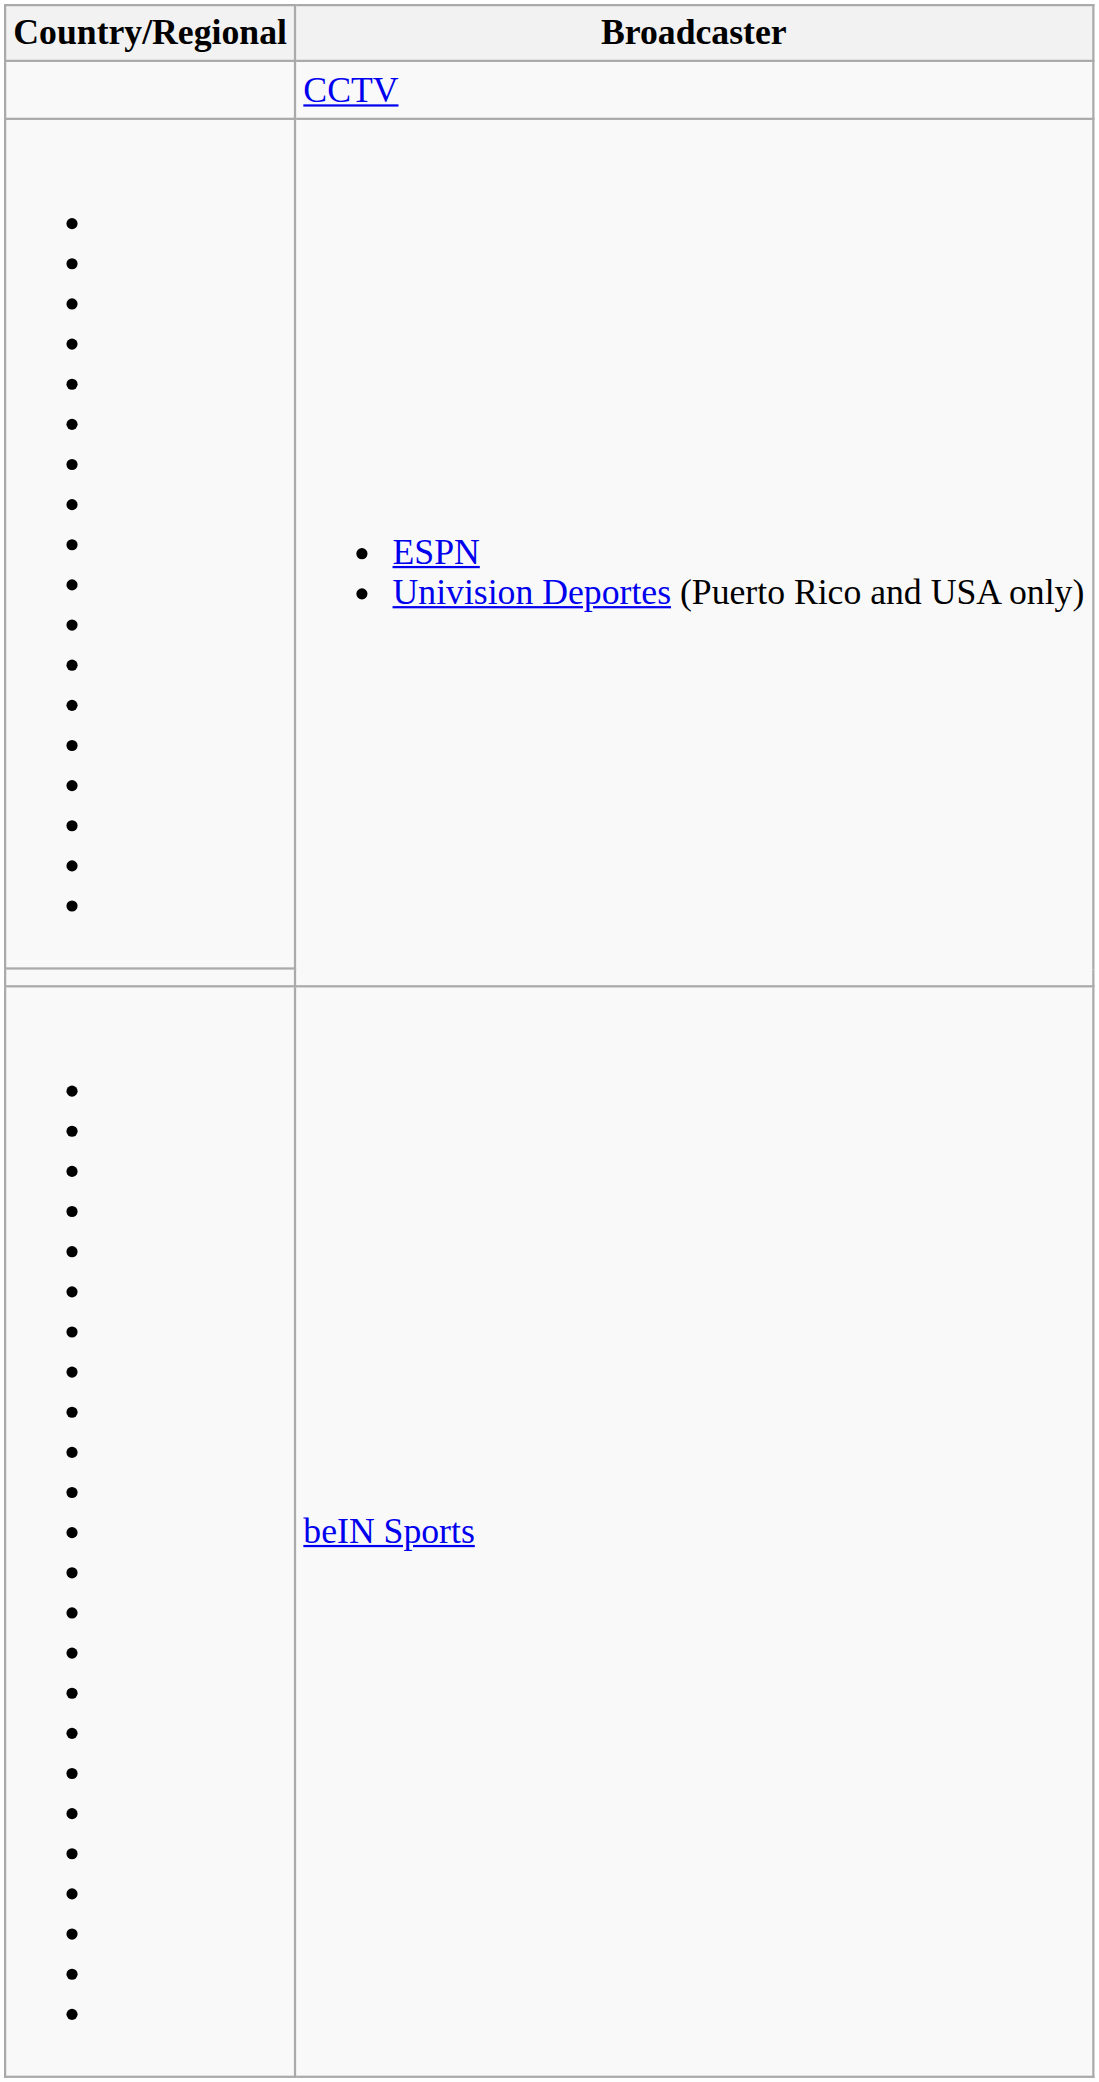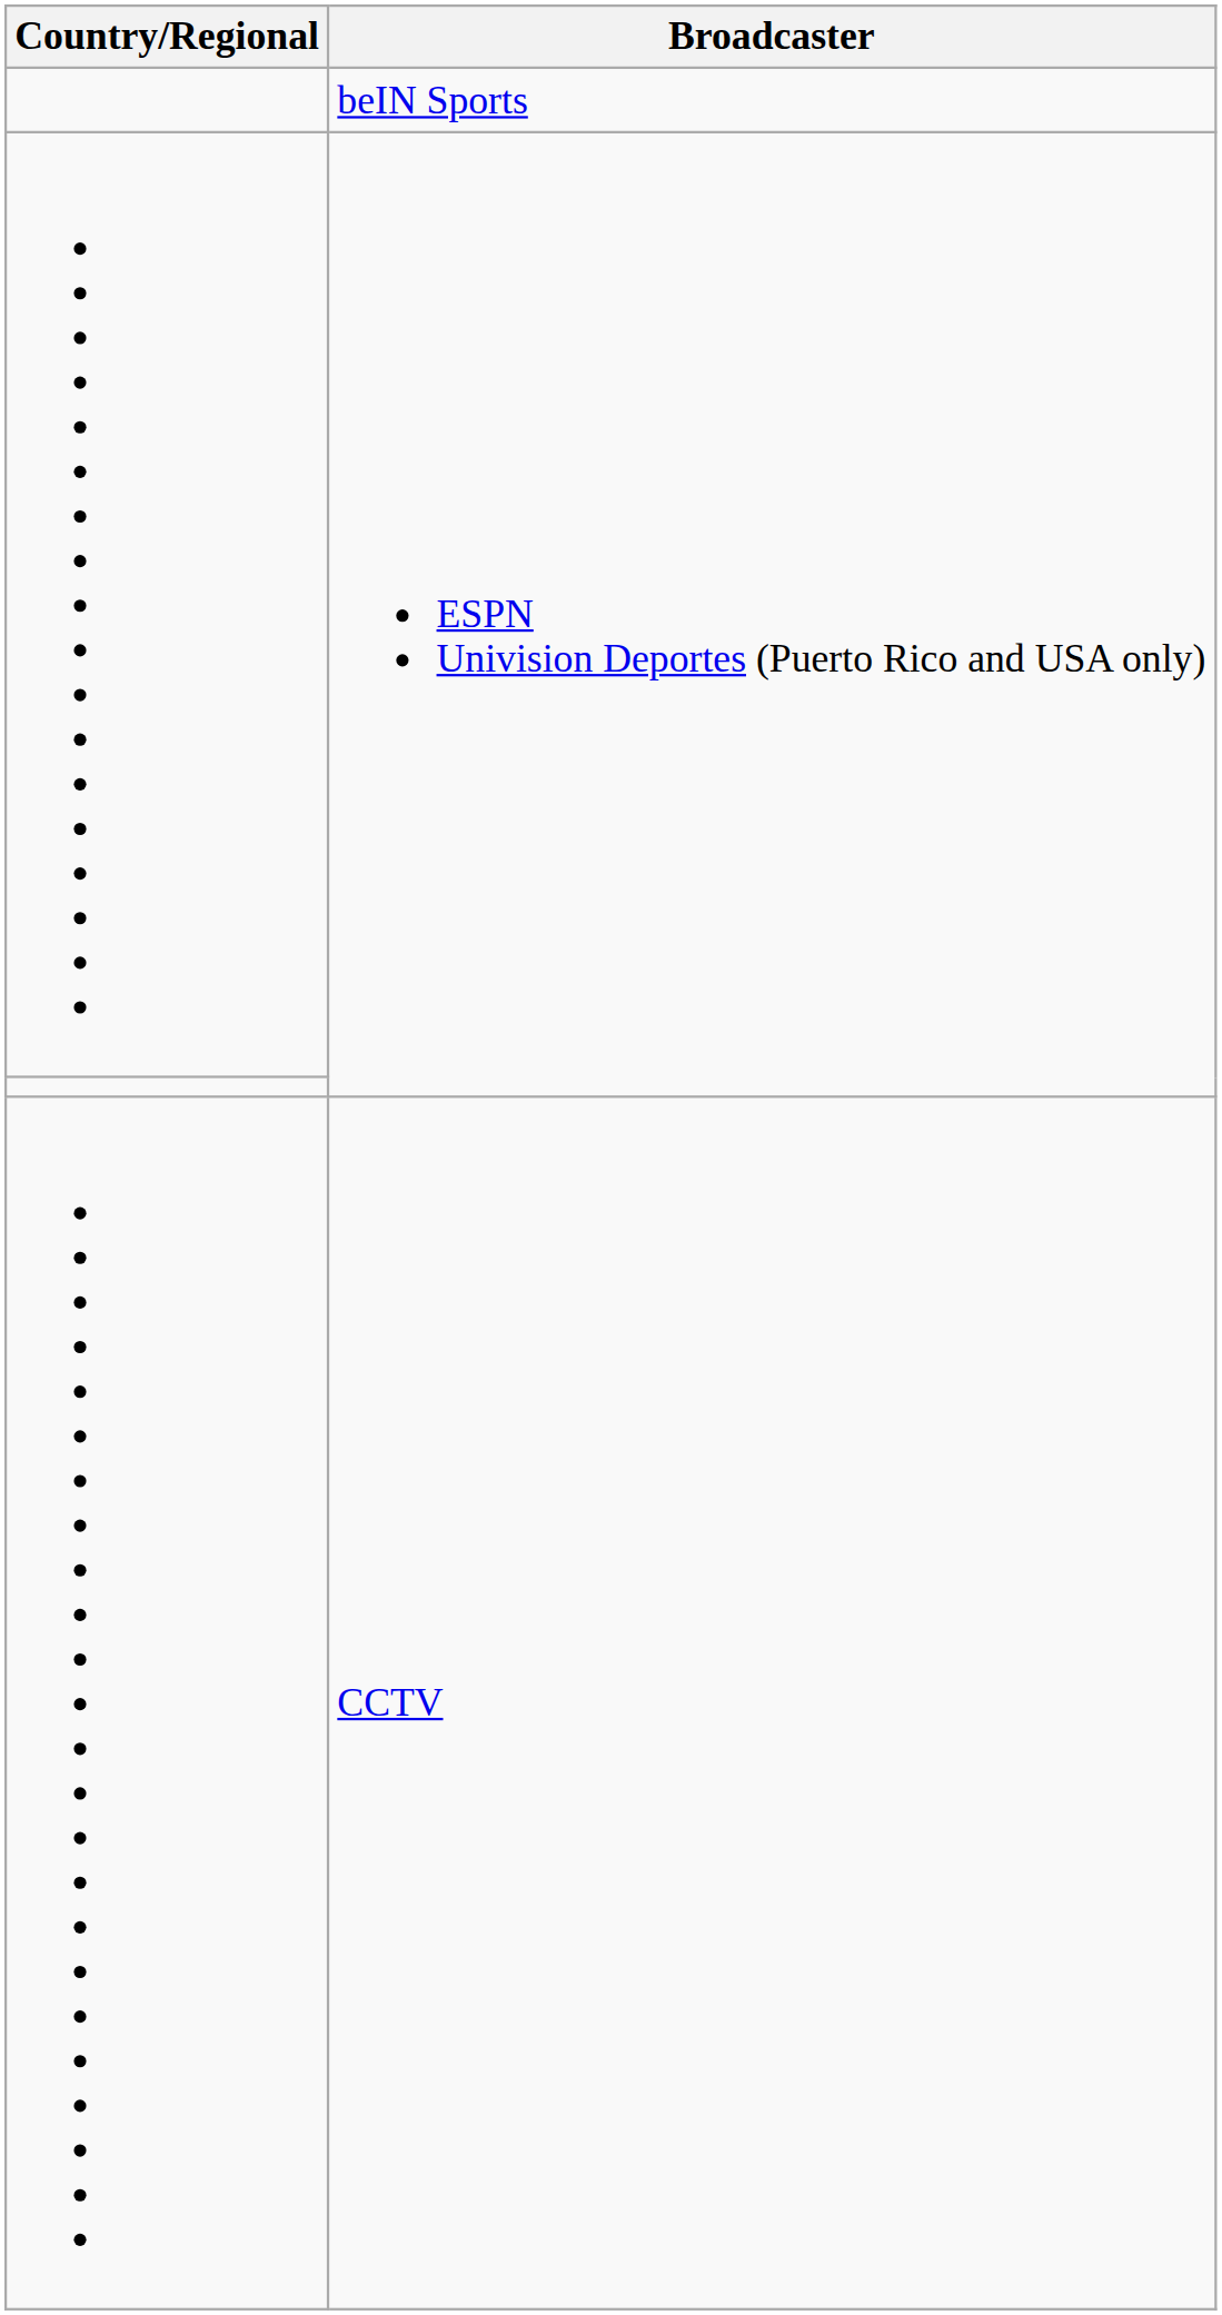row 2 | Broadcaster: CCTV -> beIN Sports
row 5 | Broadcaster: beIN Sports -> CCTV
